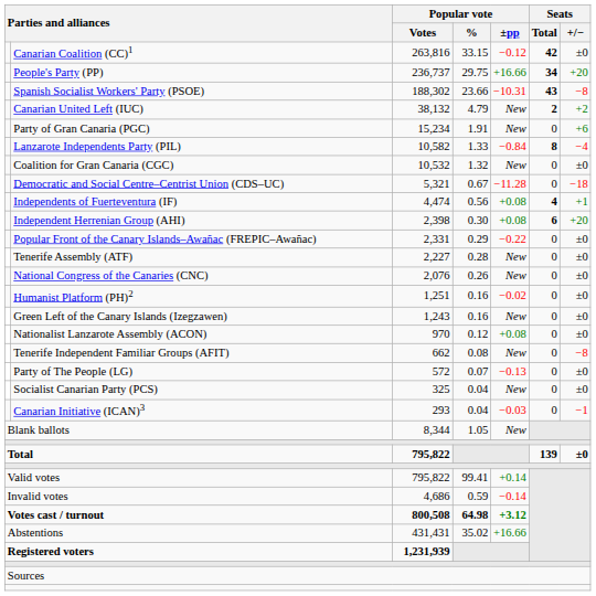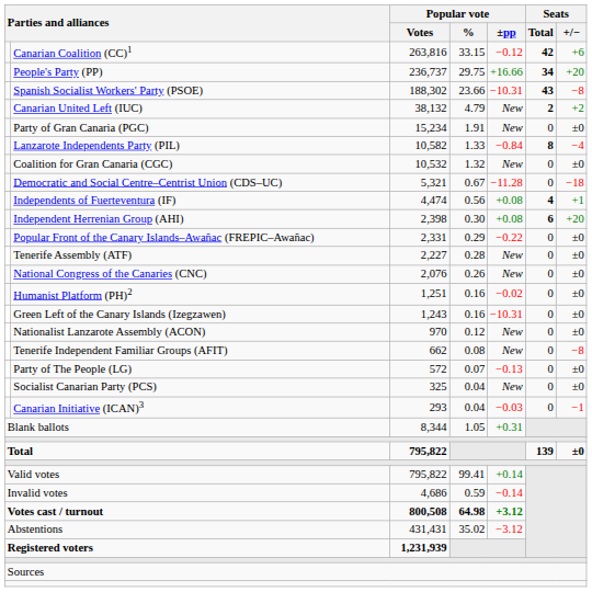Canarian Coalition (CC)1 | Seats / +/−: ±0 -> +6
Party of Gran Canaria (PGC) | Seats / +/−: +6 -> ±0
Green Left of the Canary Islands (Izegzawen) | Popular vote / ±pp: New -> −10.31
Nationalist Lanzarote Assembly (ACON) | Popular vote / ±pp: +0.08 -> New
Blank ballots | Popular vote / ±pp: New -> +0.31
Abstentions | Popular vote / ±pp: +16.66 -> −3.12
